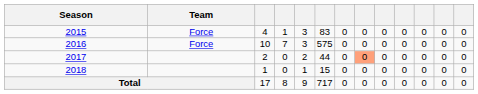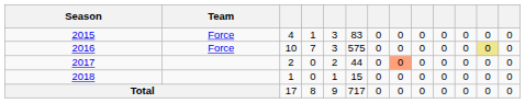2016 | column 12: no background -> khaki background
